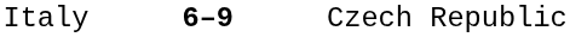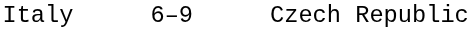Italy | column 2: bold -> normal
